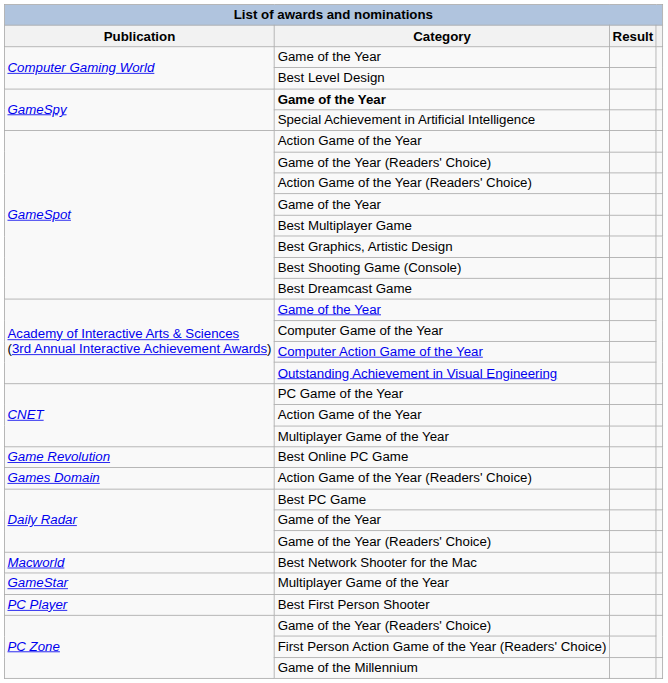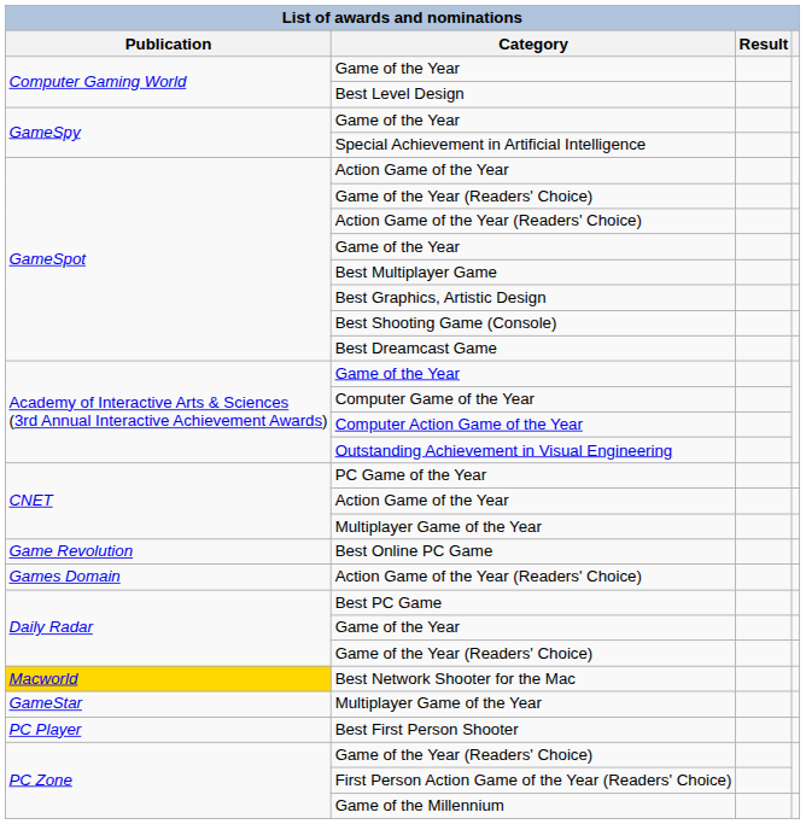GameSpy / Game of the Year | Category: bold -> normal
Best Network Shooter for the Mac | Publication: no background -> gold background
